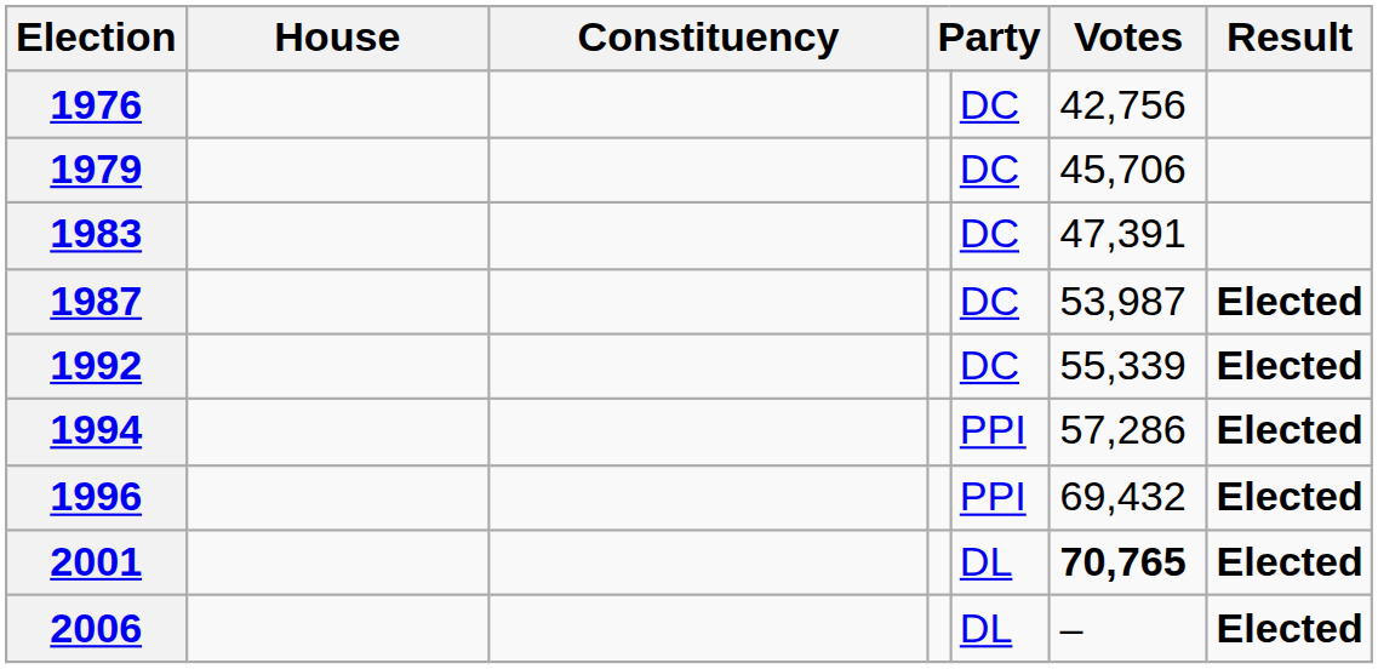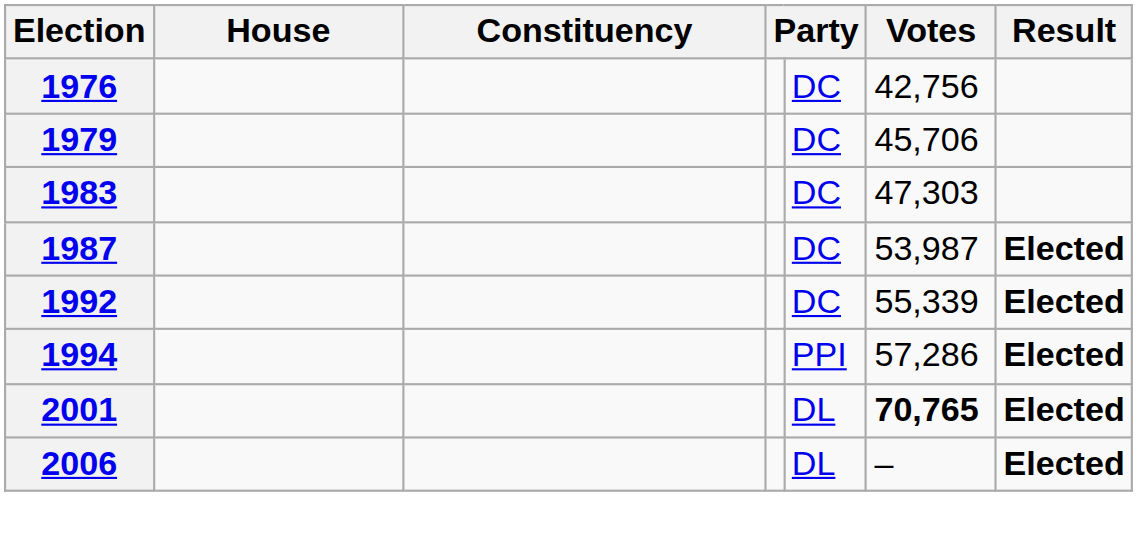1983 | Votes: 47,391 -> 47,303
- row: 1996 | PPI | 69,432 | Elected
